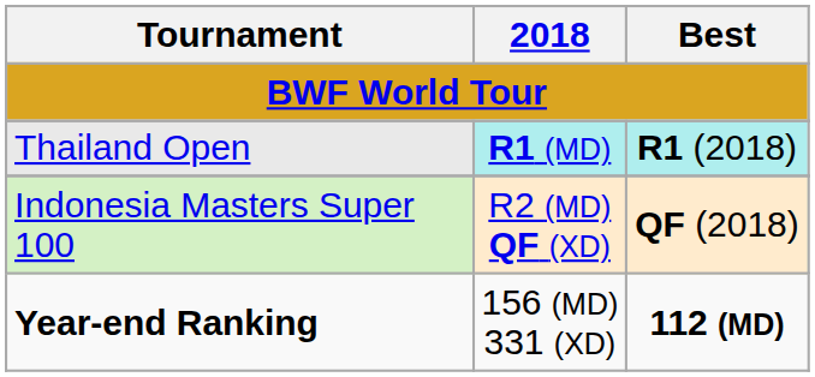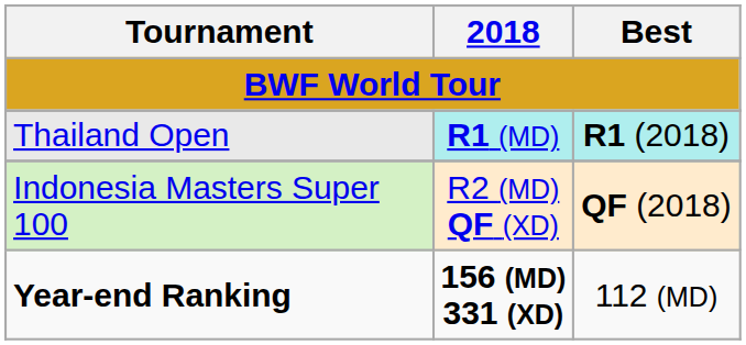Year-end Ranking | 2018: normal -> bold
Year-end Ranking | Best: bold -> normal
